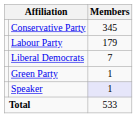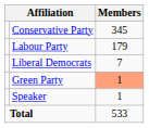Green Party | Members: no background -> lightsalmon background
Speaker | Members: lavender background -> no background
